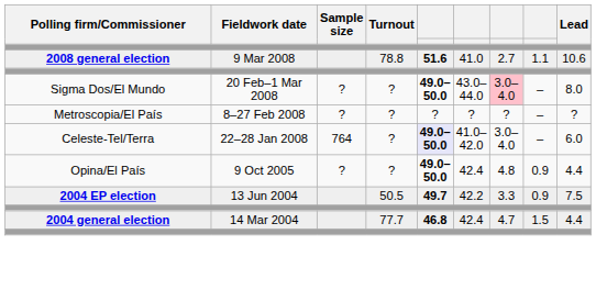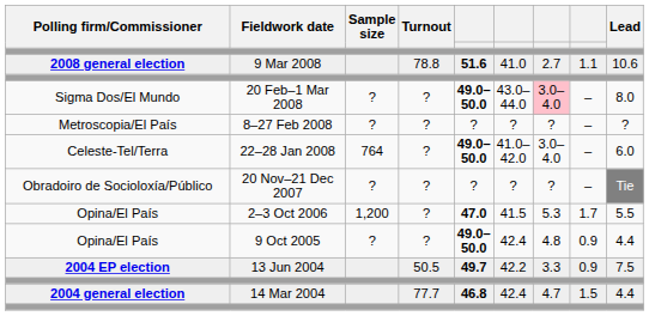22–28 Jan 2008 | column 5: lavender background -> no background
+ row: Obradoiro de Socioloxía/Público | 20 Nov–21 Dec 2007 | ? | ? | ? | ? | ? | – | Tie
+ row: Opina/El País | 2–3 Oct 2006 | 1,200 | ? | 47.0 | 41.5 | 5.3 | 1.7 | 5.5
